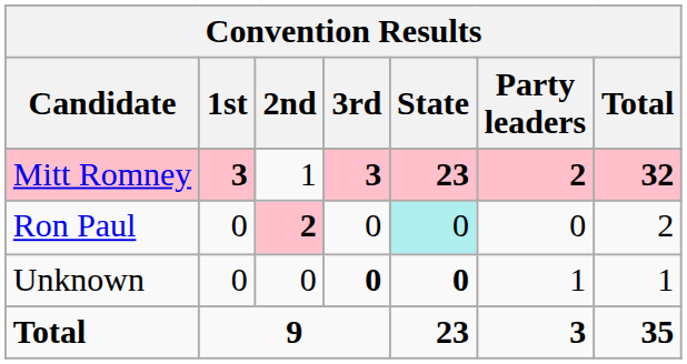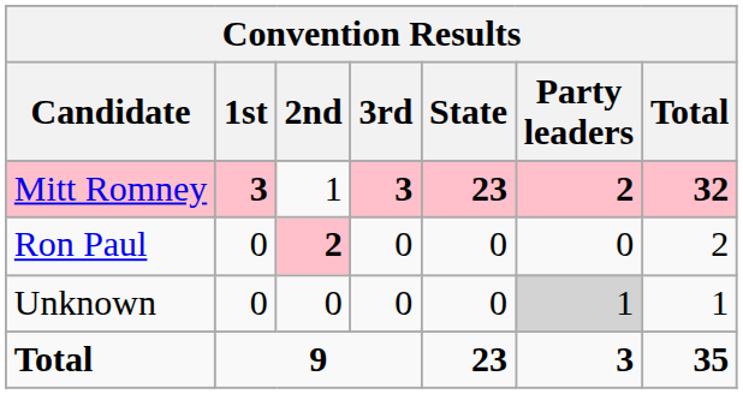Ron Paul | State: paleturquoise background -> no background
Unknown | 3rd: bold -> normal
Unknown | State: bold -> normal
Unknown | Party leaders: no background -> lightgrey background
